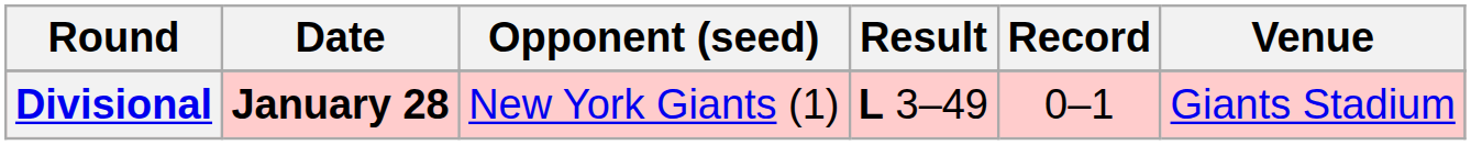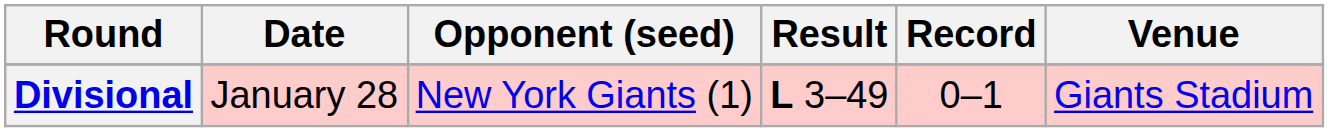Divisional | Date: bold -> normal
